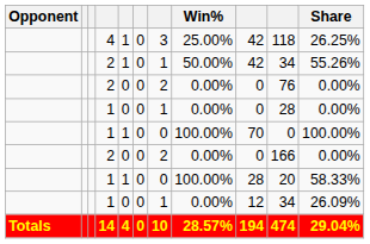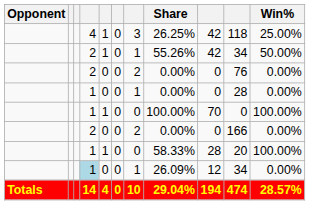columns swapped: Win% <-> Share
row 9 | column 4: no background -> lightblue background
